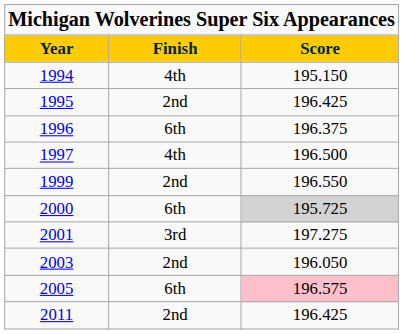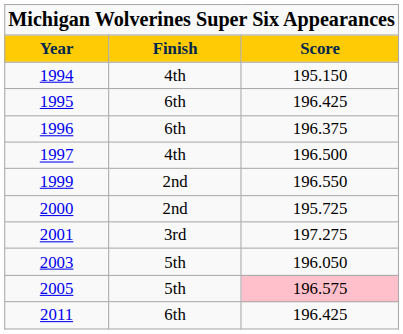1995 | column 2: 2nd -> 6th
2000 | column 2: 6th -> 2nd
2000 | column 3: lightgrey background -> no background
2003 | column 2: 2nd -> 5th
2005 | column 2: 6th -> 5th
2011 | column 2: 2nd -> 6th
